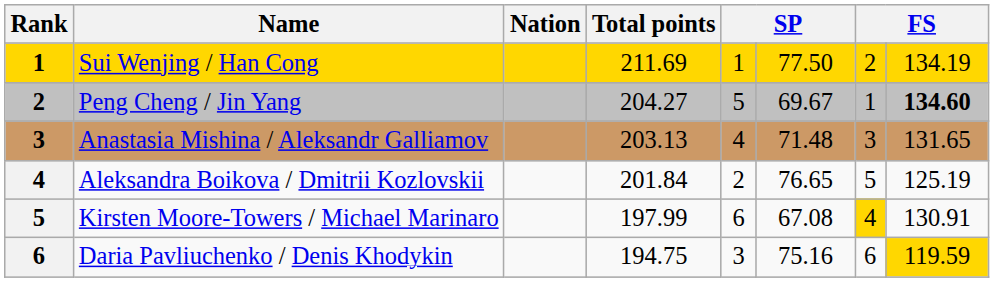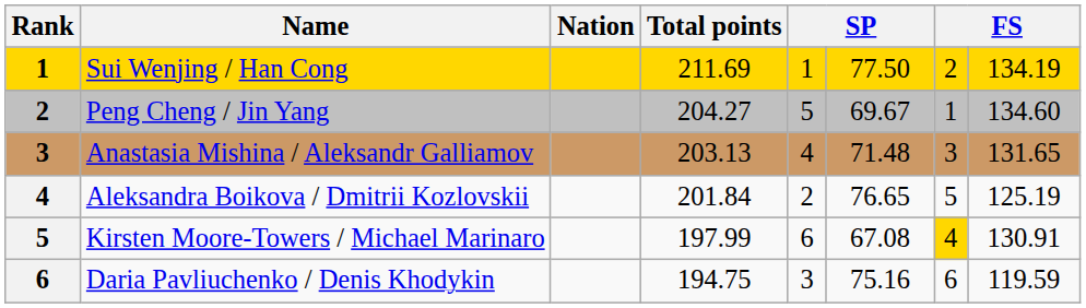Peng Cheng / Jin Yang | column 8: bold -> normal
Daria Pavliuchenko / Denis Khodykin | column 8: gold background -> no background
